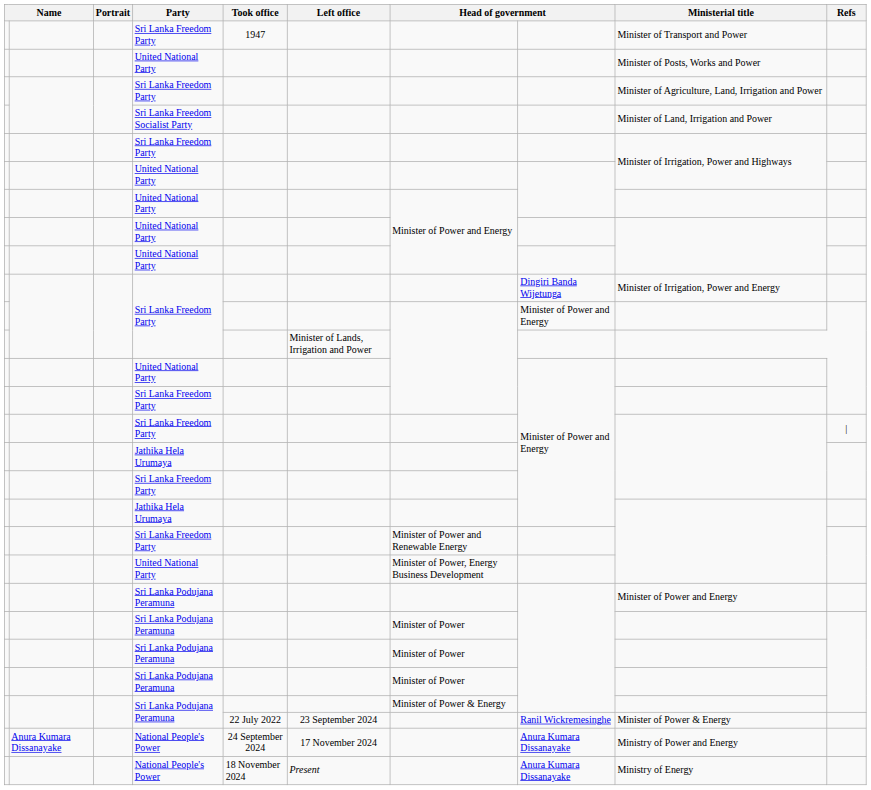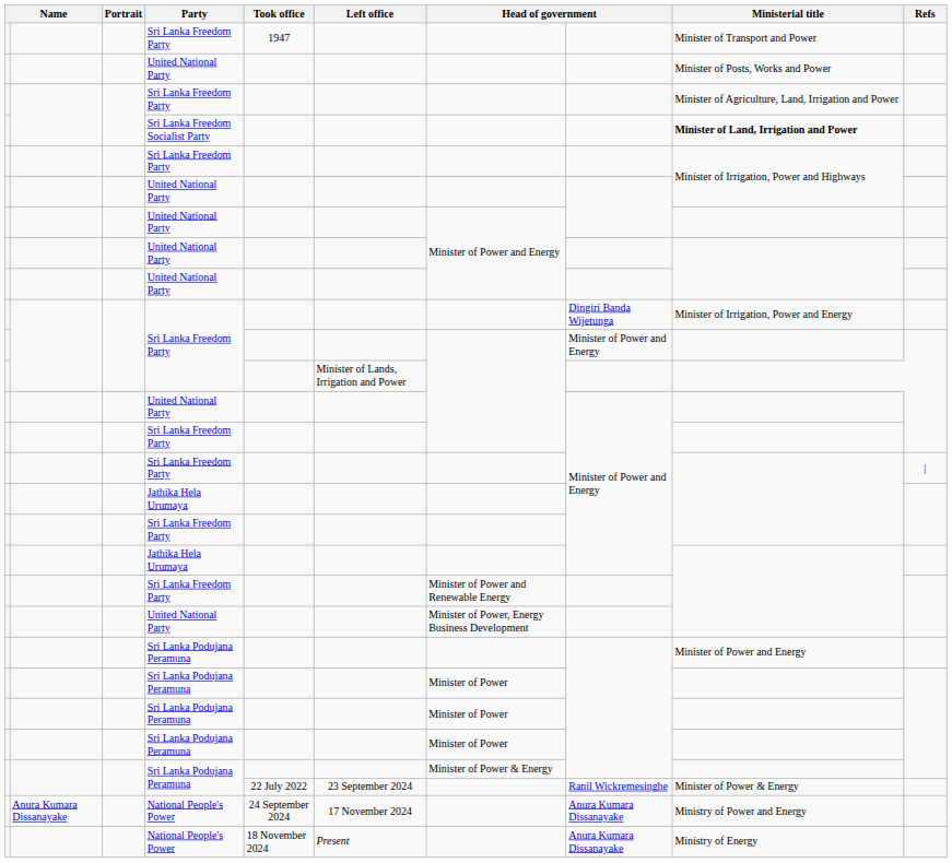Sri Lanka Freedom Socialist Party | Ministerial title: normal -> bold
